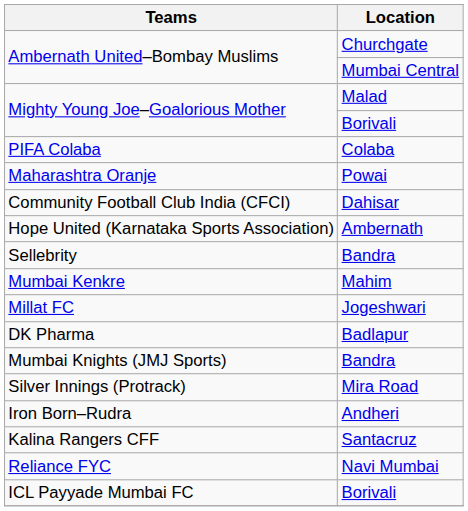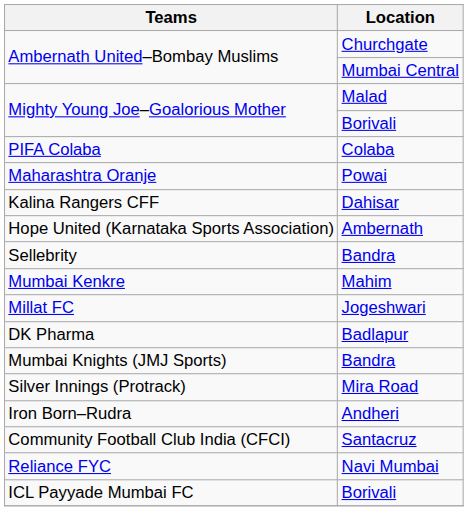row 8 | Teams: Community Football Club India (CFCI) -> Kalina Rangers CFF
row 17 | Teams: Kalina Rangers CFF -> Community Football Club India (CFCI)
